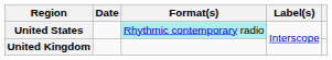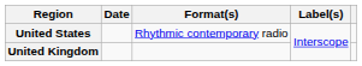United States | Format(s): paleturquoise background -> no background
